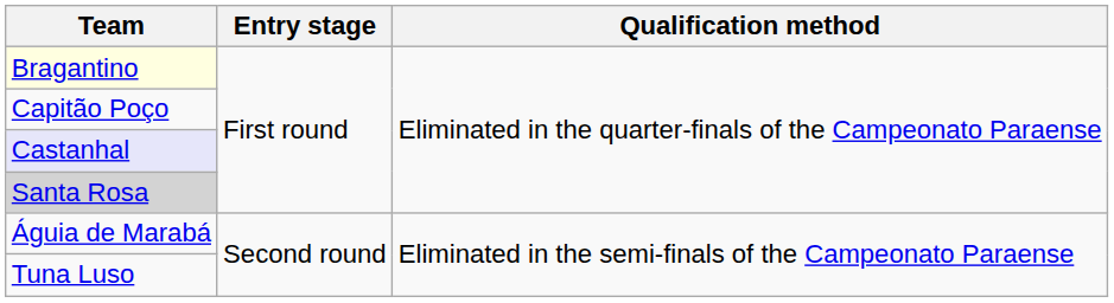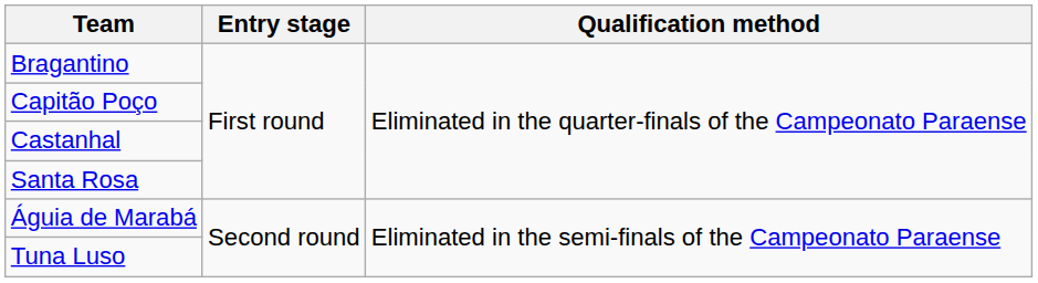Bragantino | Team: lightyellow background -> no background
Castanhal | Team: lavender background -> no background
Santa Rosa | Team: lightgrey background -> no background
